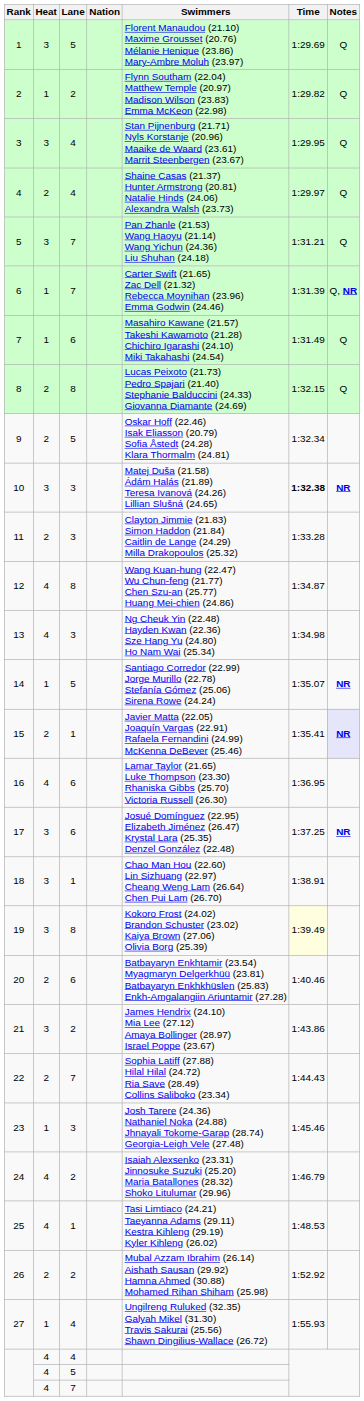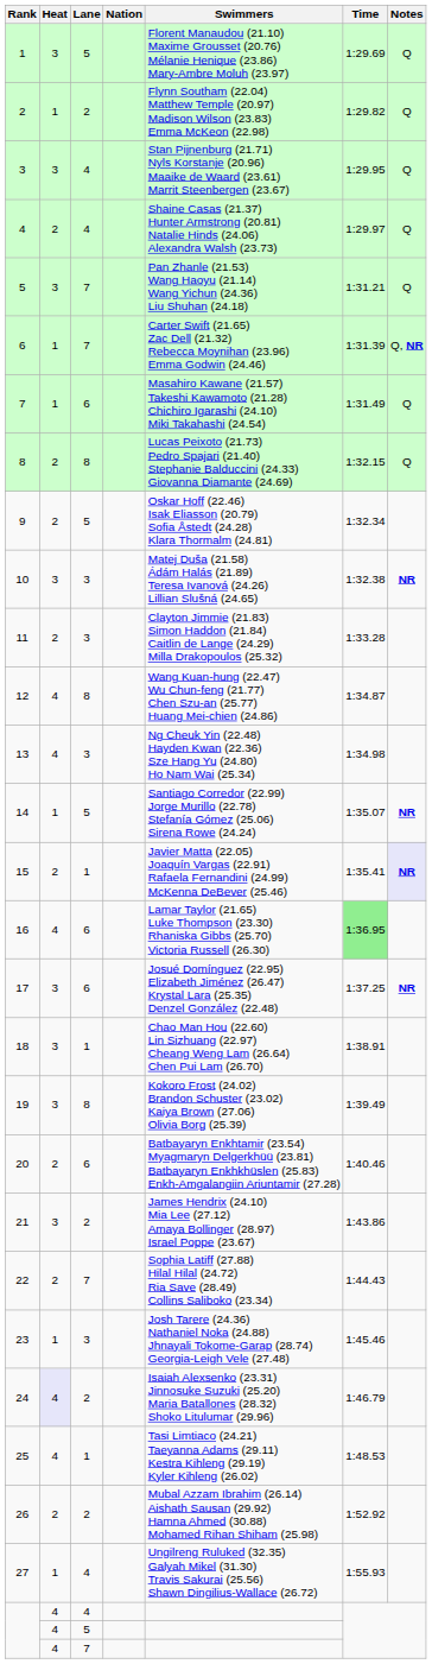10 | Time: bold -> normal
16 | Time: no background -> lightgreen background
19 | Time: lightyellow background -> no background
24 | Heat: no background -> lavender background
